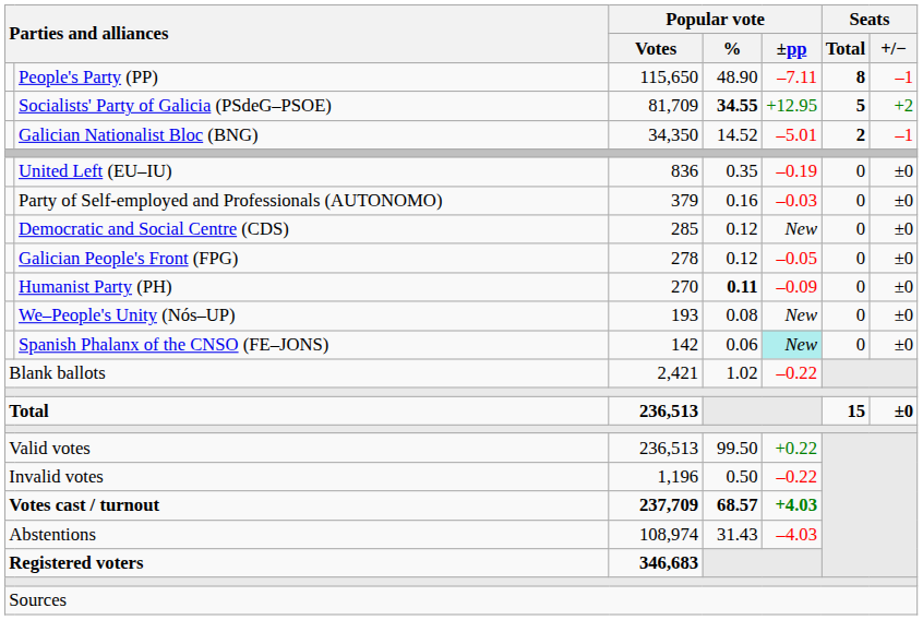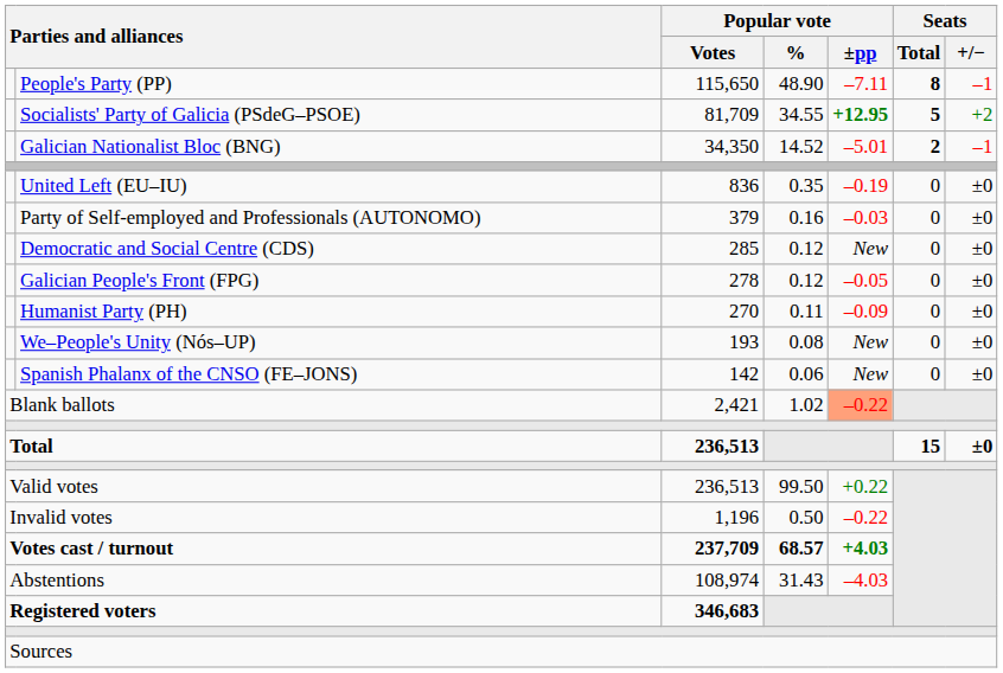Socialists' Party of Galicia (PSdeG–PSOE) | Popular vote / %: bold -> normal
Socialists' Party of Galicia (PSdeG–PSOE) | Popular vote / ±pp: normal -> bold
Humanist Party (PH) | Popular vote / %: bold -> normal
Spanish Phalanx of the CNSO (FE–JONS) | Popular vote / ±pp: paleturquoise background -> no background
Blank ballots | Popular vote / ±pp: no background -> lightsalmon background
